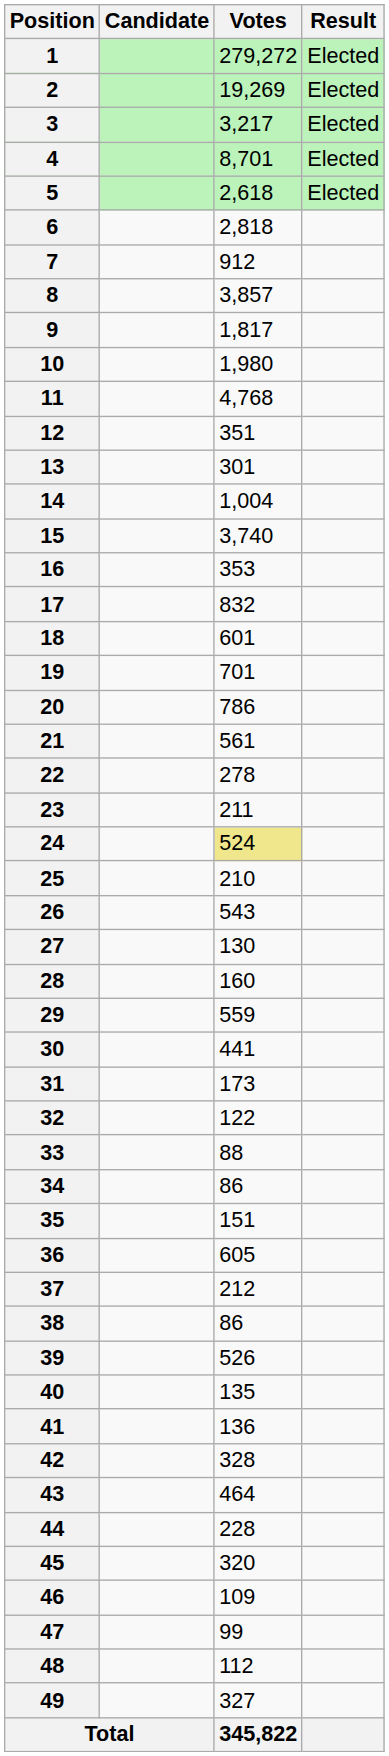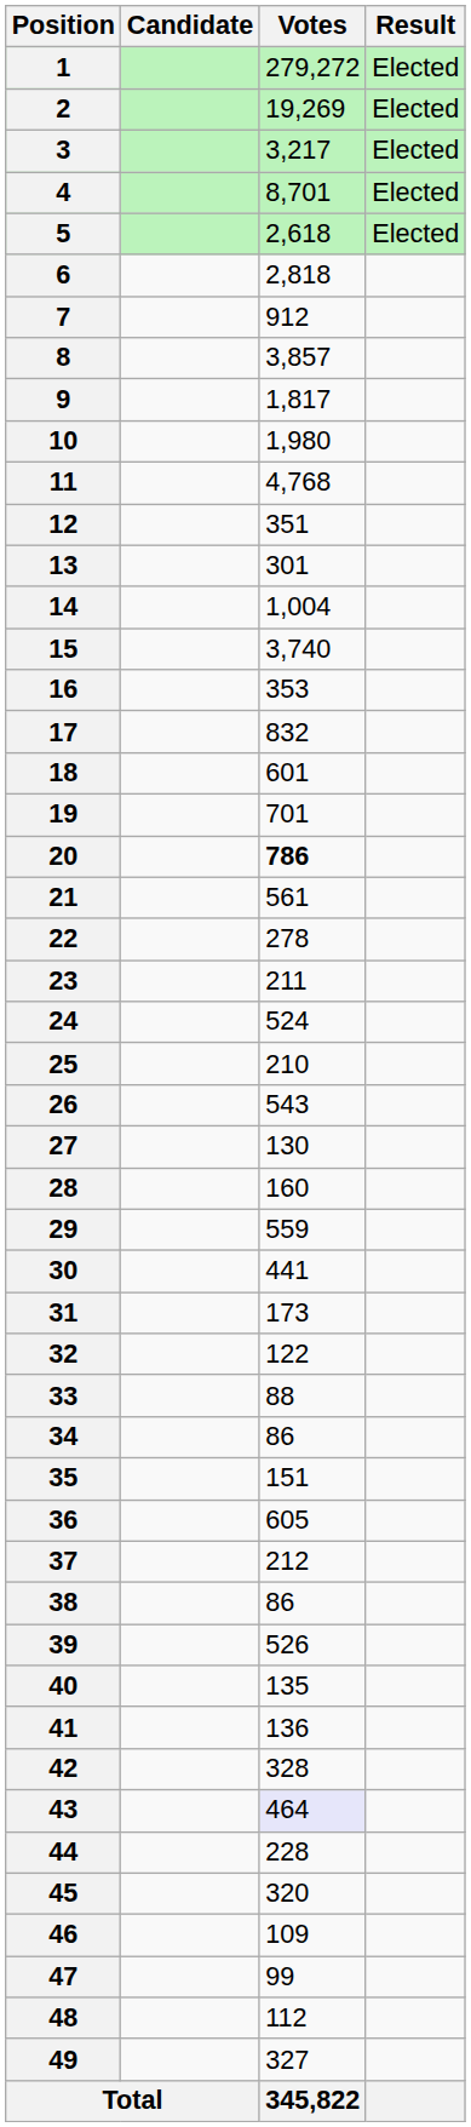20 | Votes: normal -> bold
24 | Votes: khaki background -> no background
43 | Votes: no background -> lavender background
